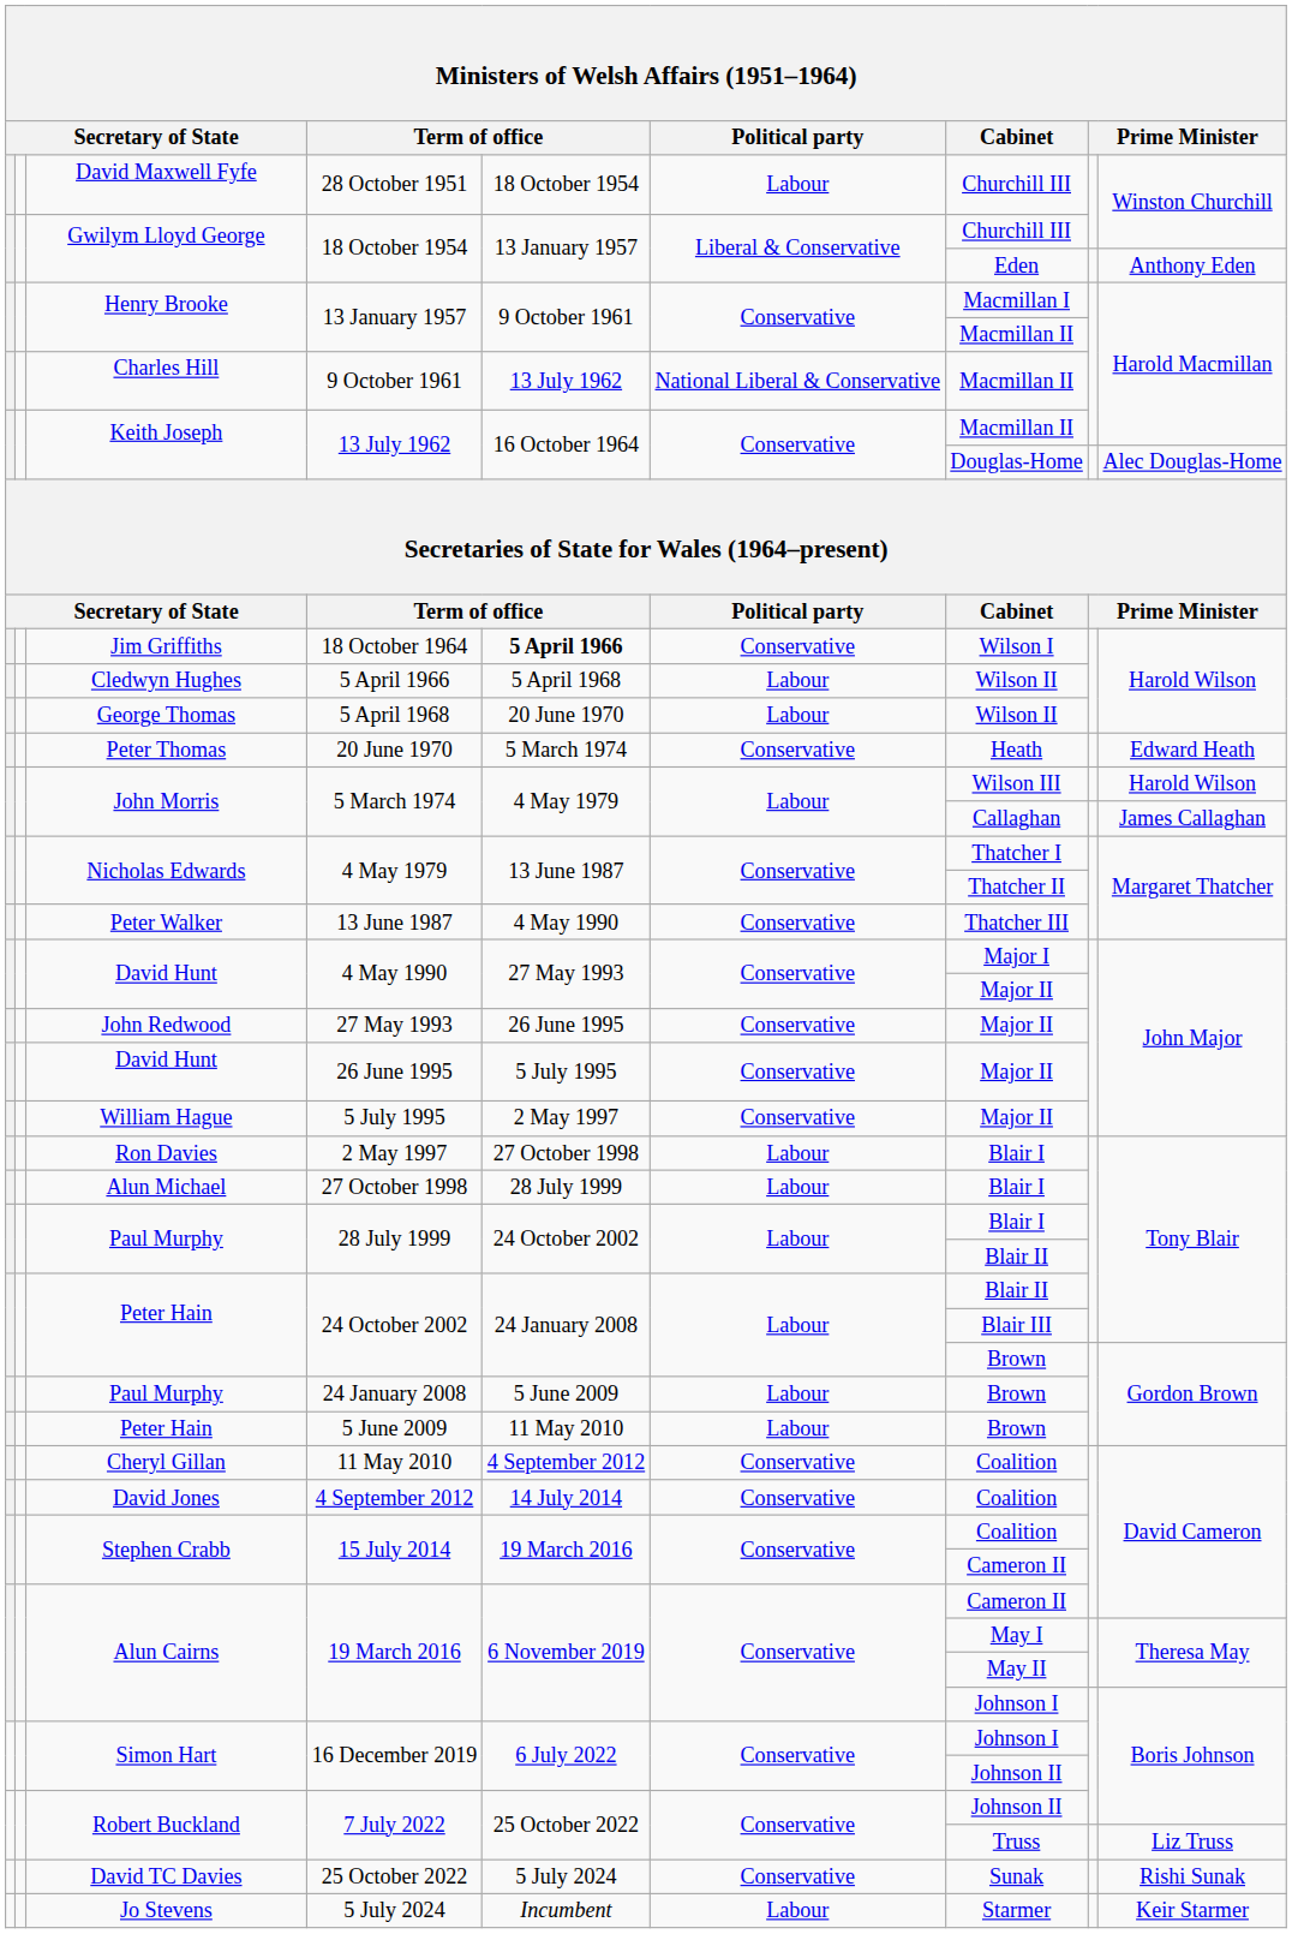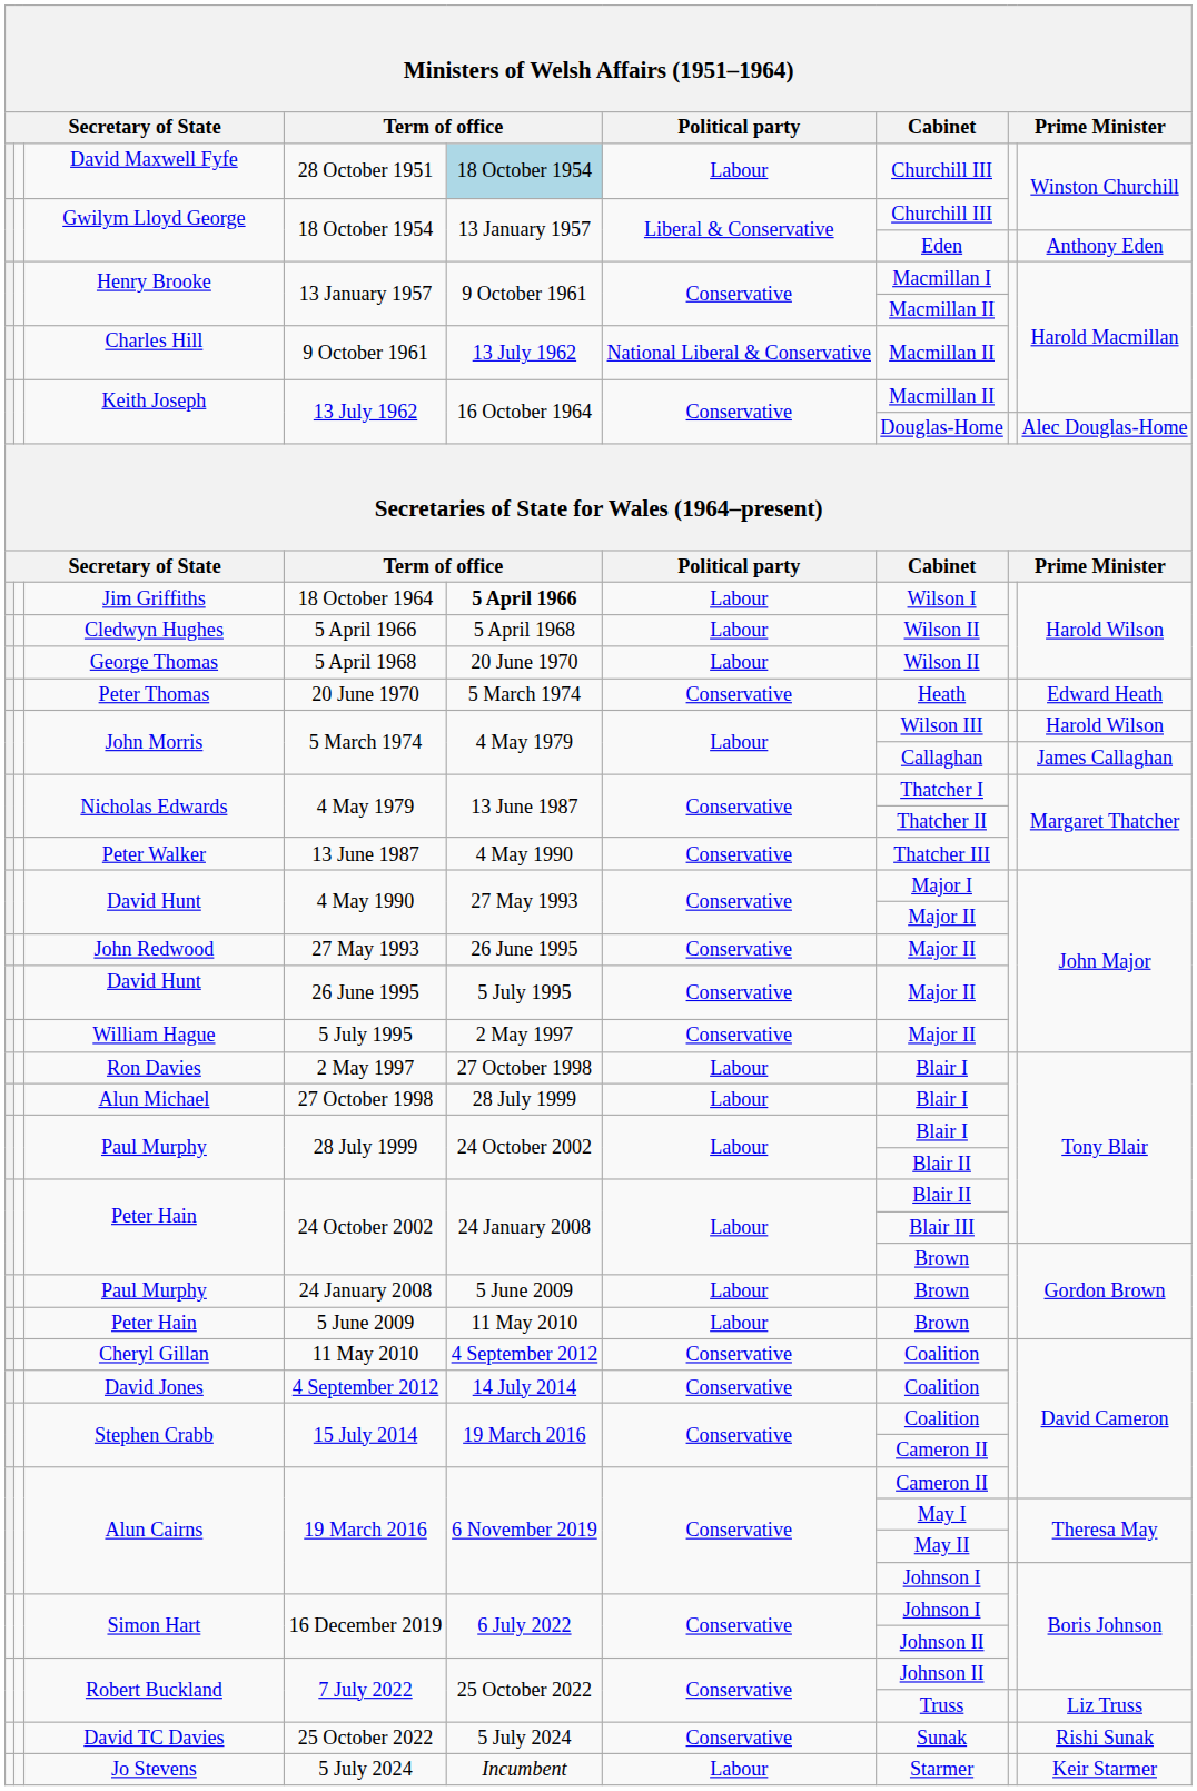28 October 1951 | column 5: no background -> lightblue background
18 October 1964 | Political party: Conservative -> Labour
